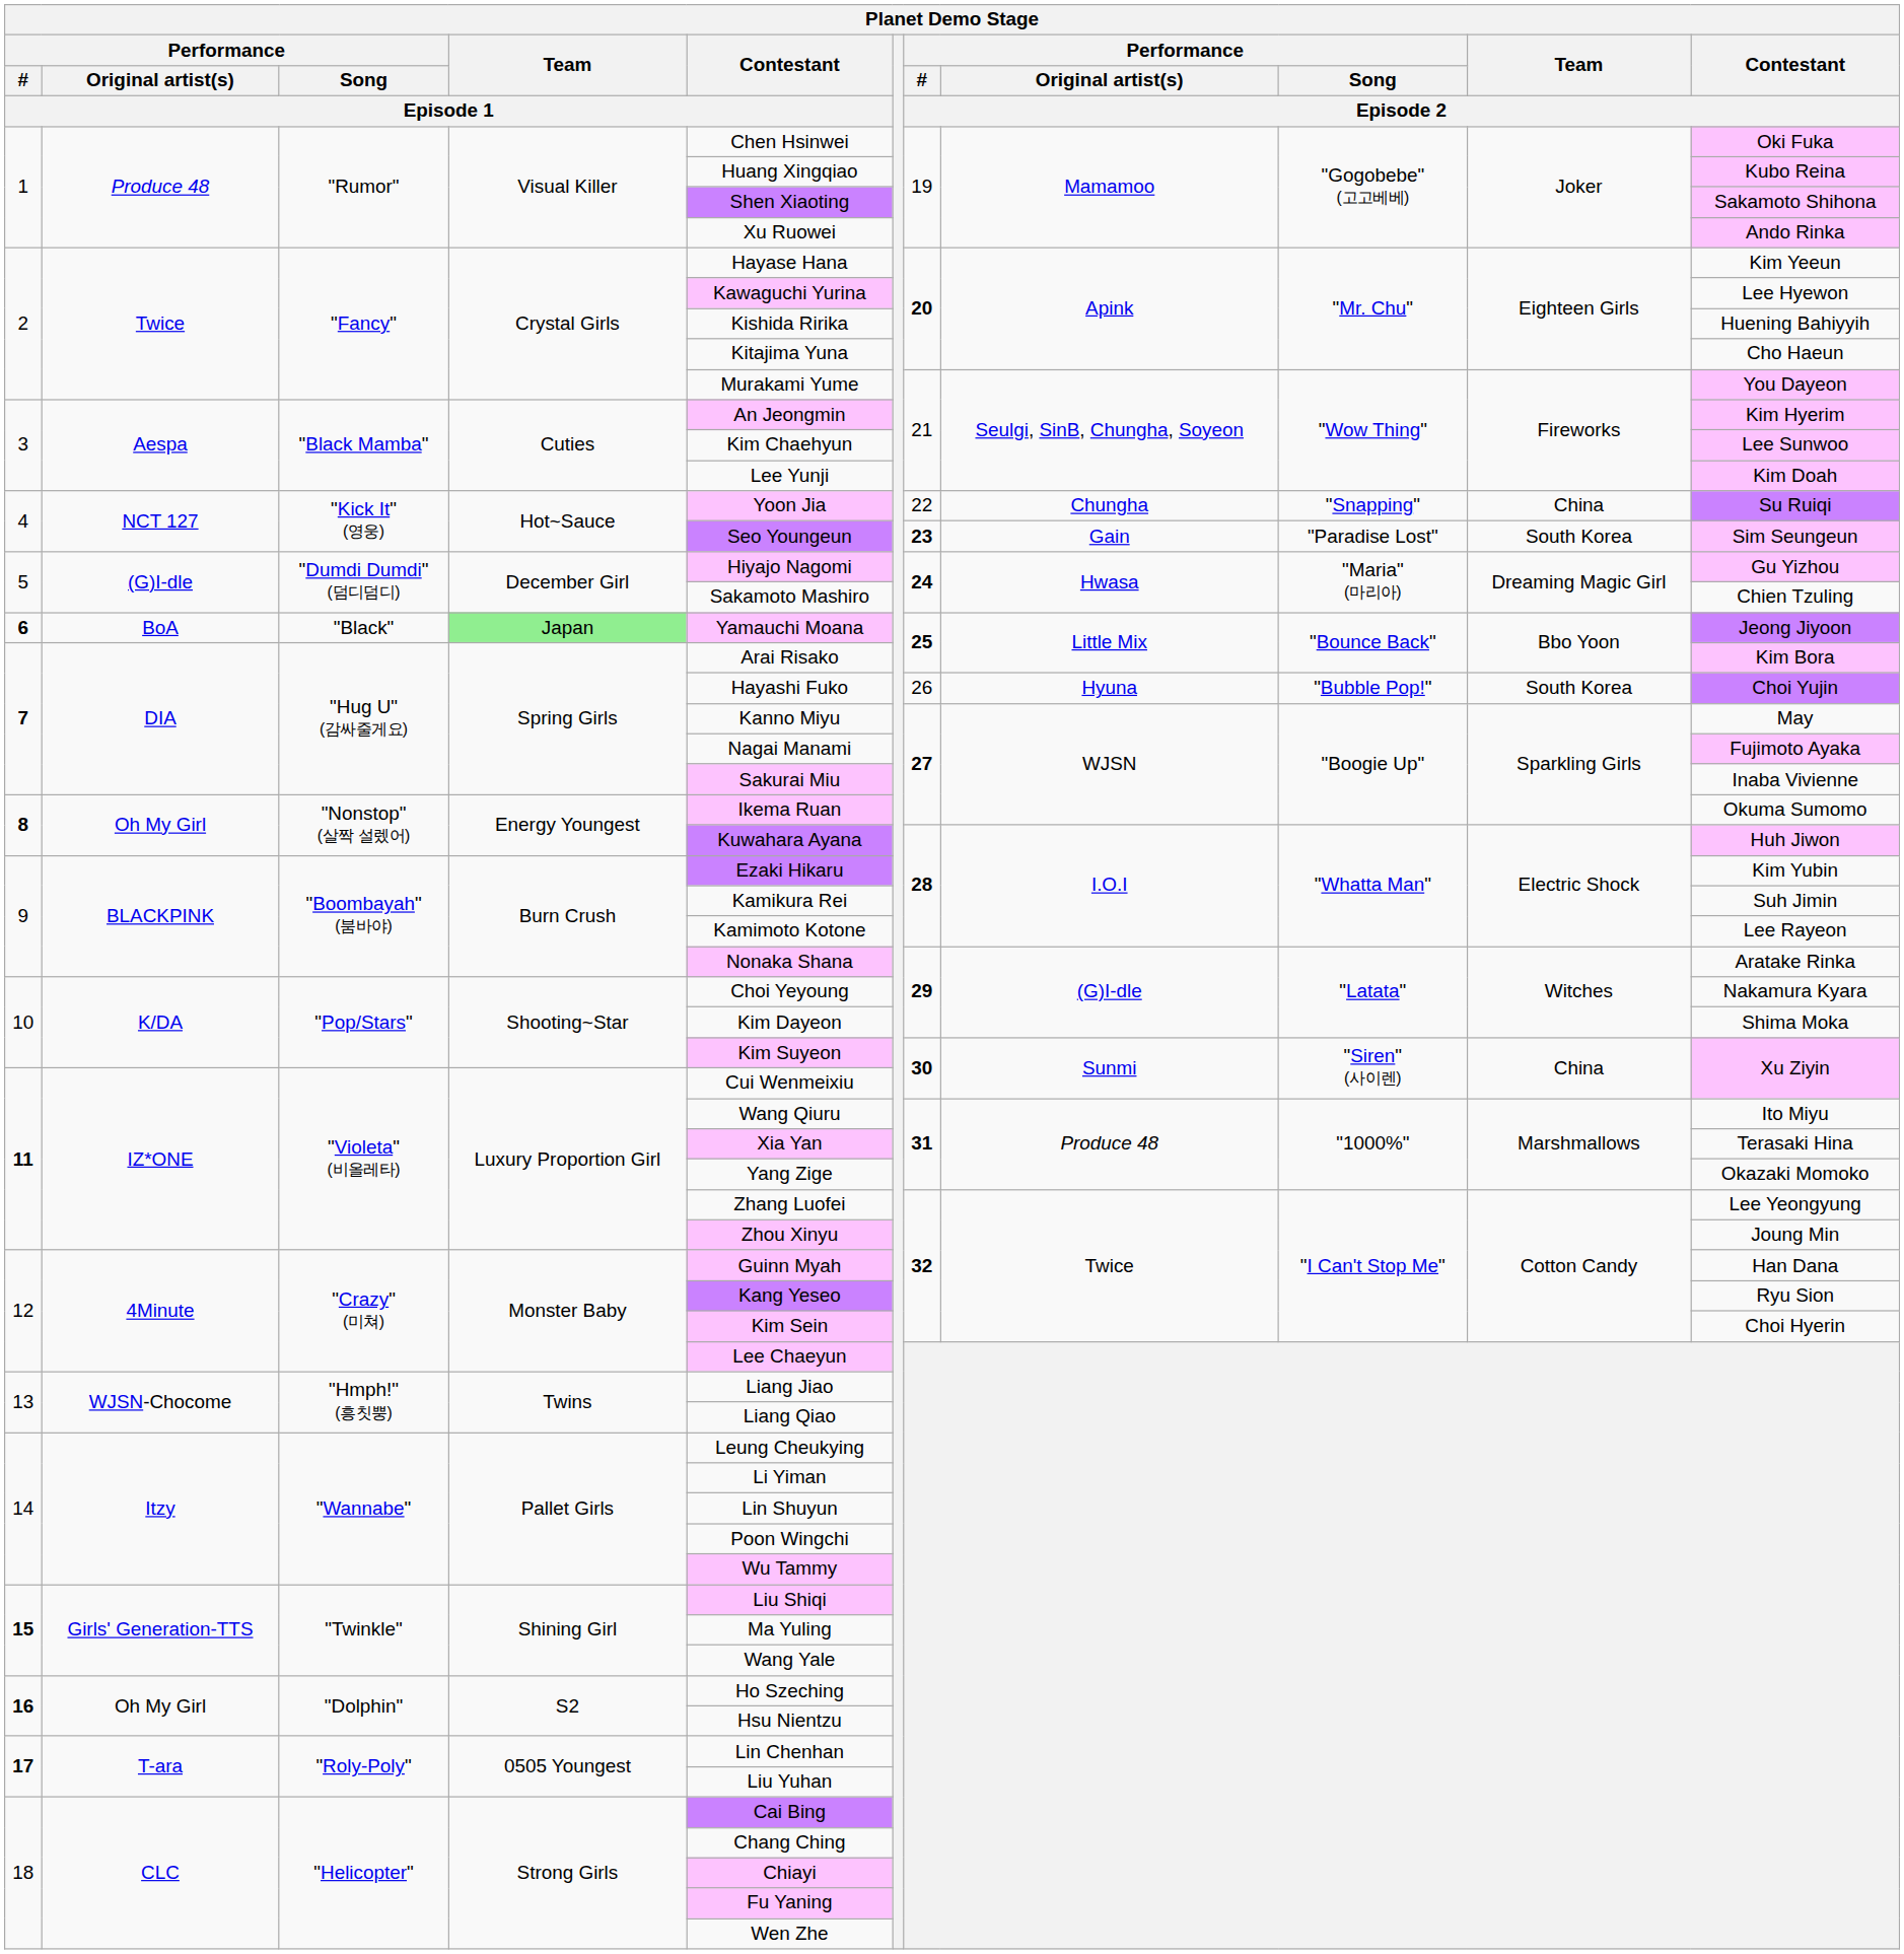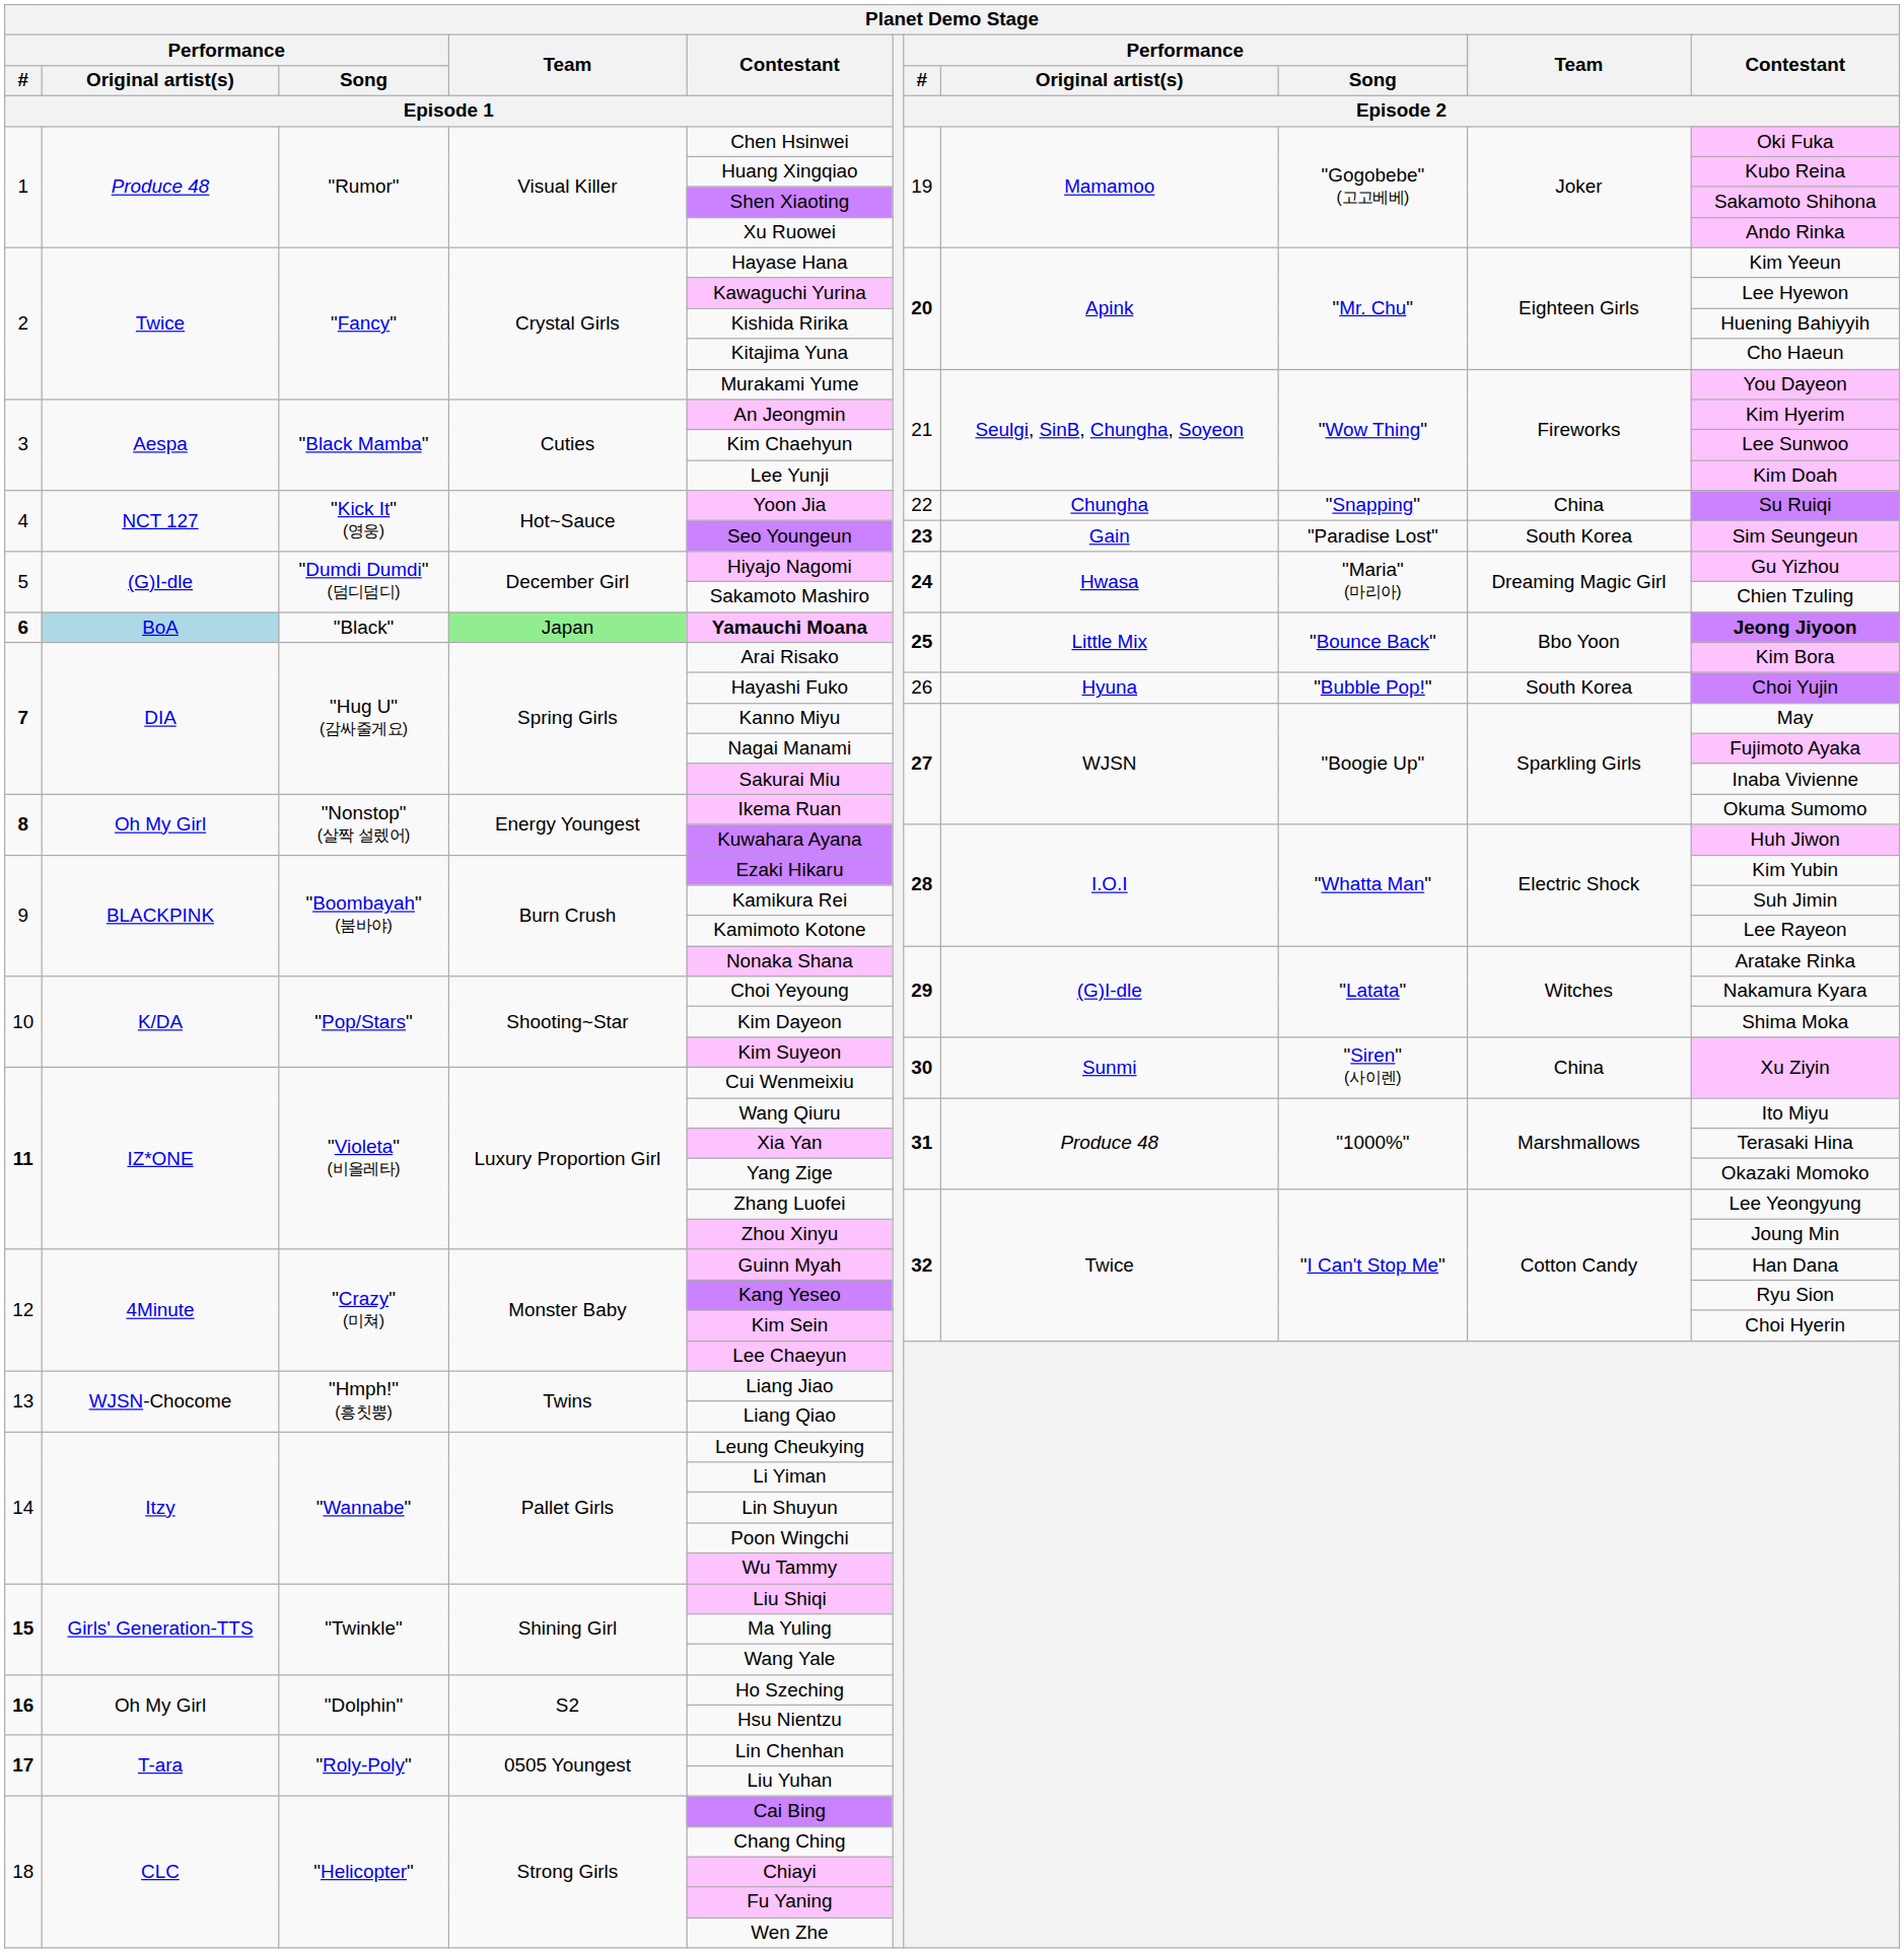6 | Performance / Original artist(s) / Episode 1: no background -> lightblue background
6 | Contestant / Episode 1: normal -> bold
6 | Contestant / Episode 2: normal -> bold
